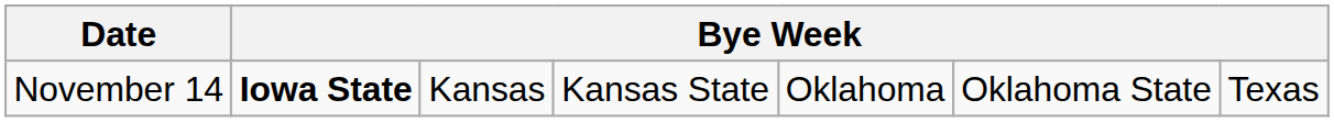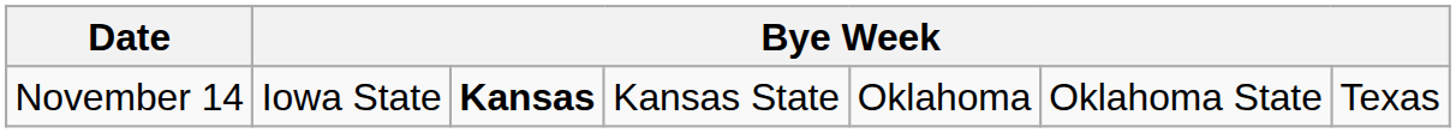November 14 | column 2: bold -> normal
November 14 | column 3: normal -> bold
